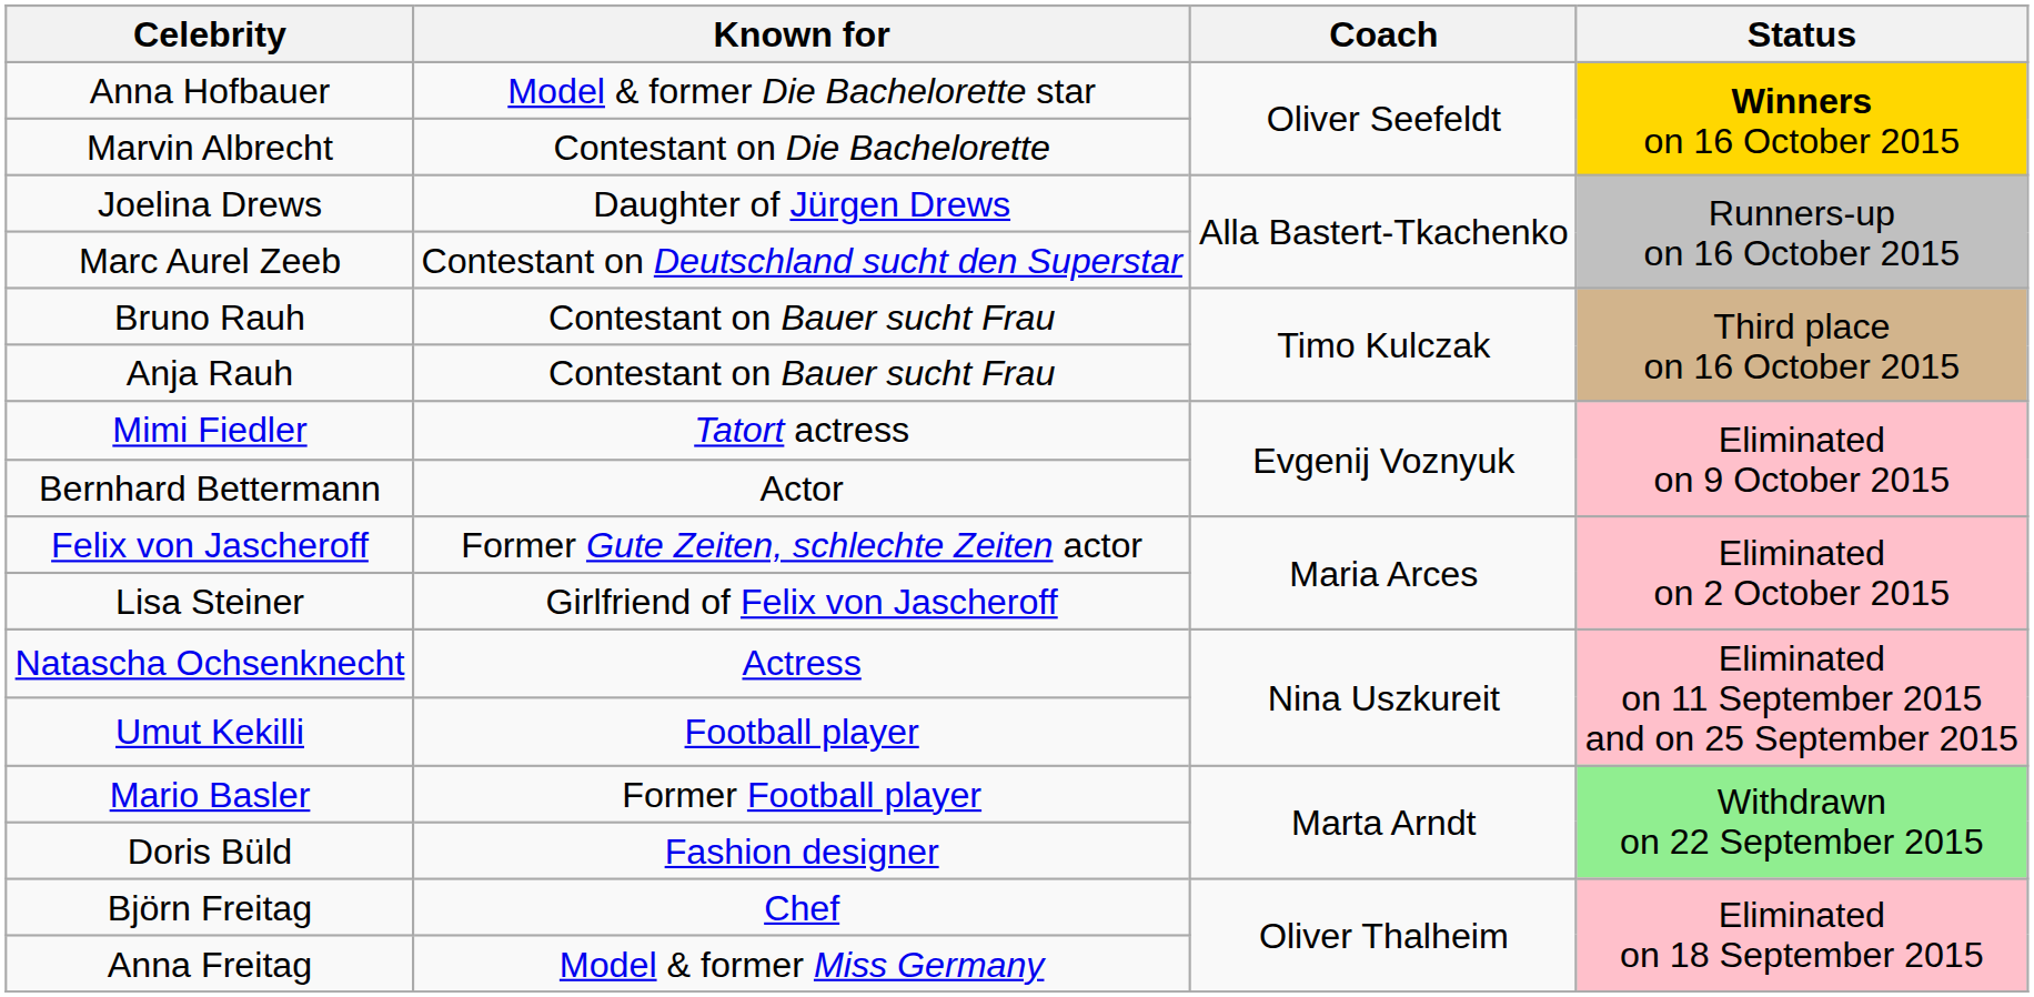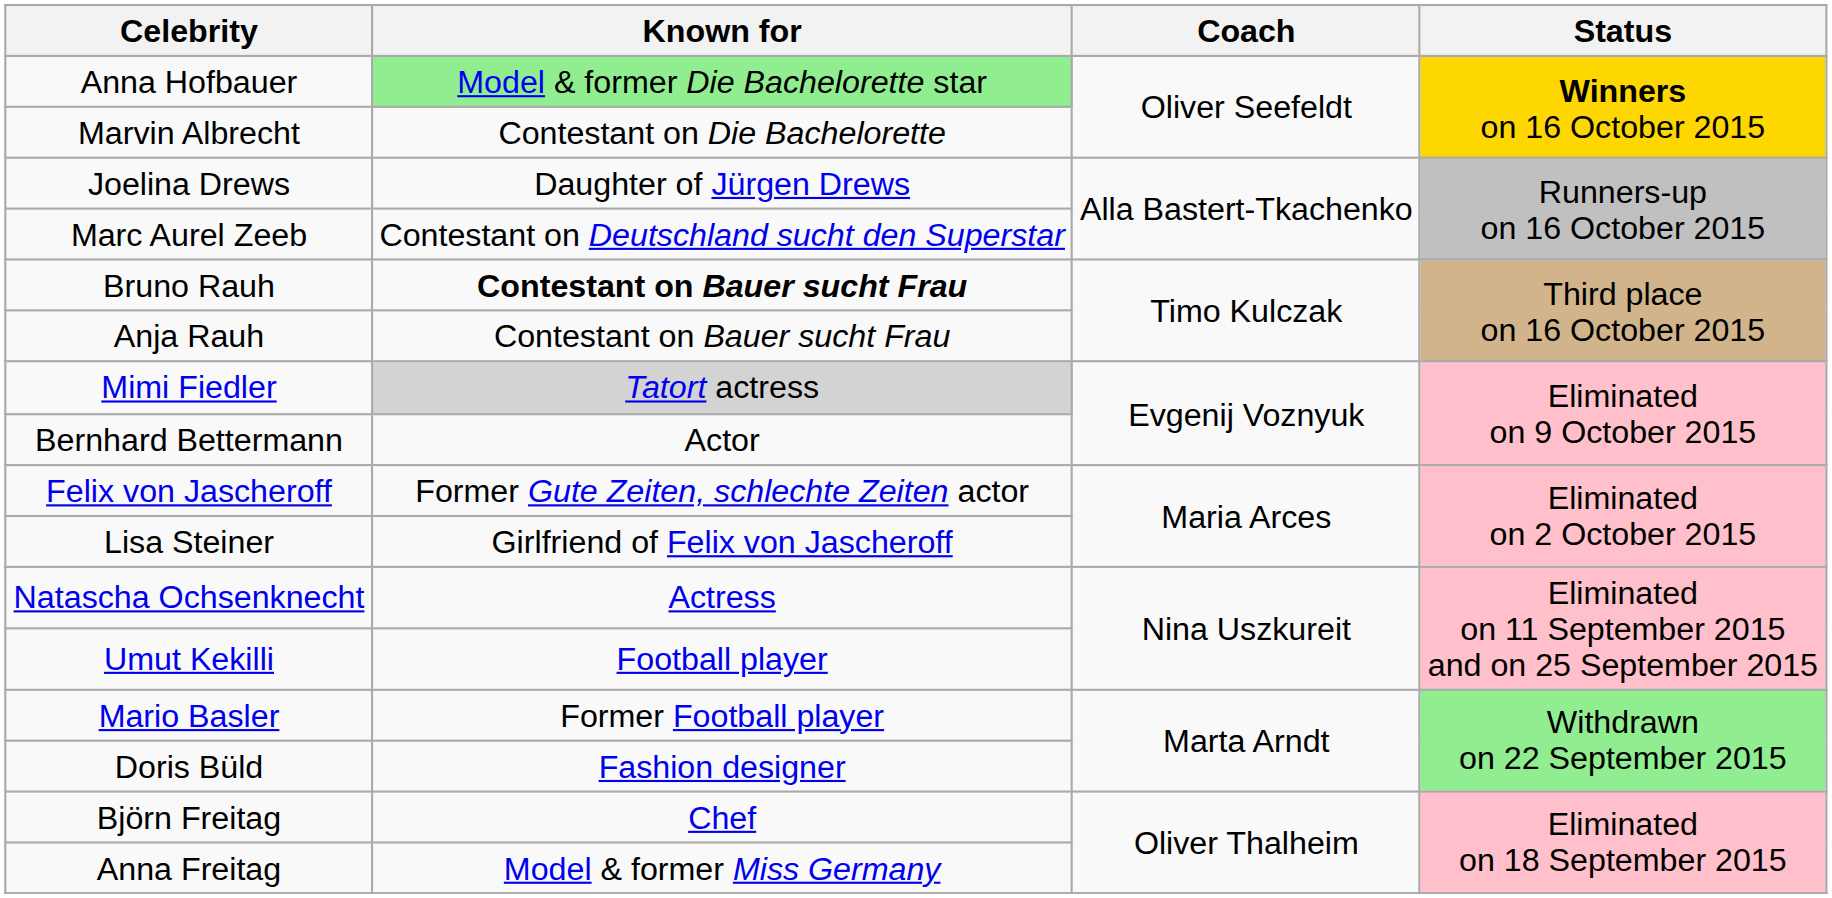Anna Hofbauer | Known for: no background -> lightgreen background
Bruno Rauh | Known for: normal -> bold
Mimi Fiedler | Known for: no background -> lightgrey background
